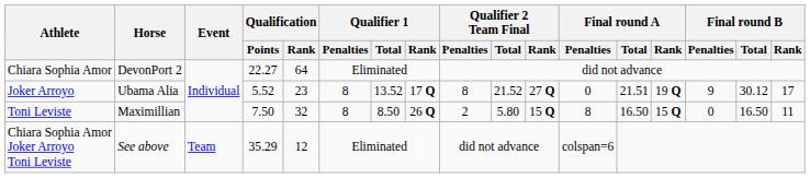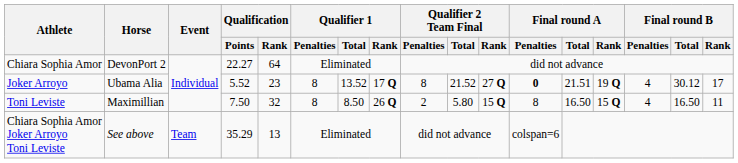Joker Arroyo | Final round A / Penalties: normal -> bold
Joker Arroyo | Final round B / Penalties: 9 -> 4
Toni Leviste | Final round B / Penalties: 0 -> 4
Chiara Sophia Amor Joker Arroyo Toni Leviste | Qualification / Rank: 12 -> 13
